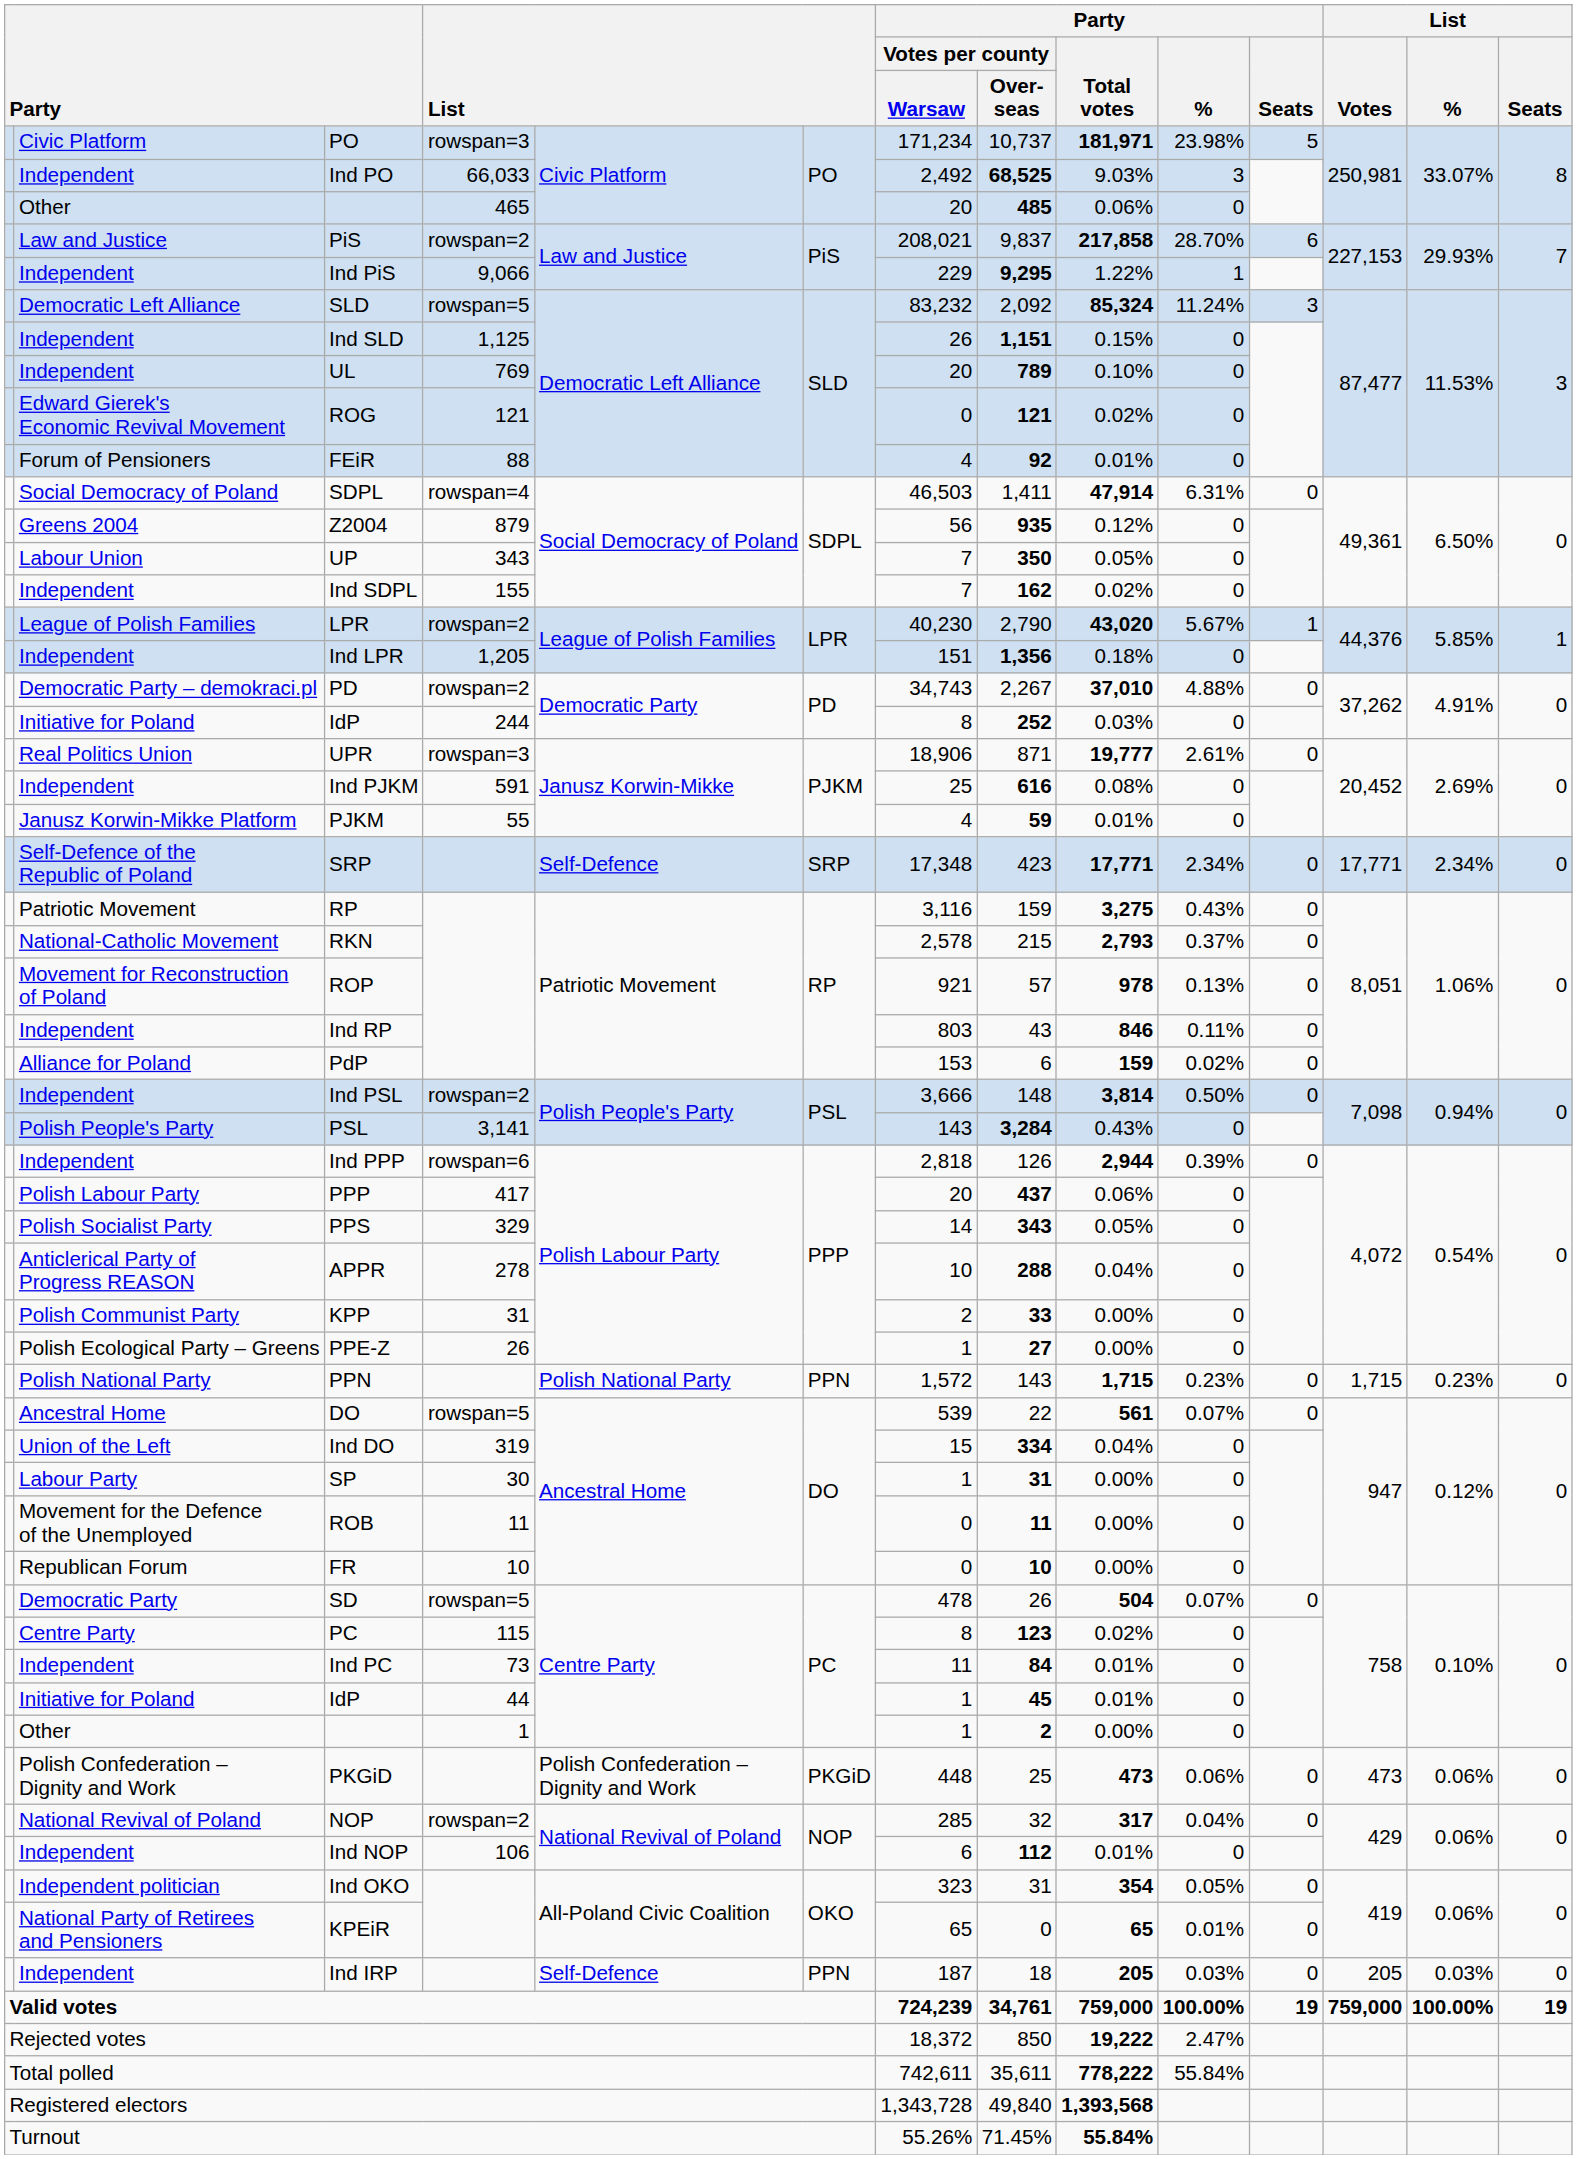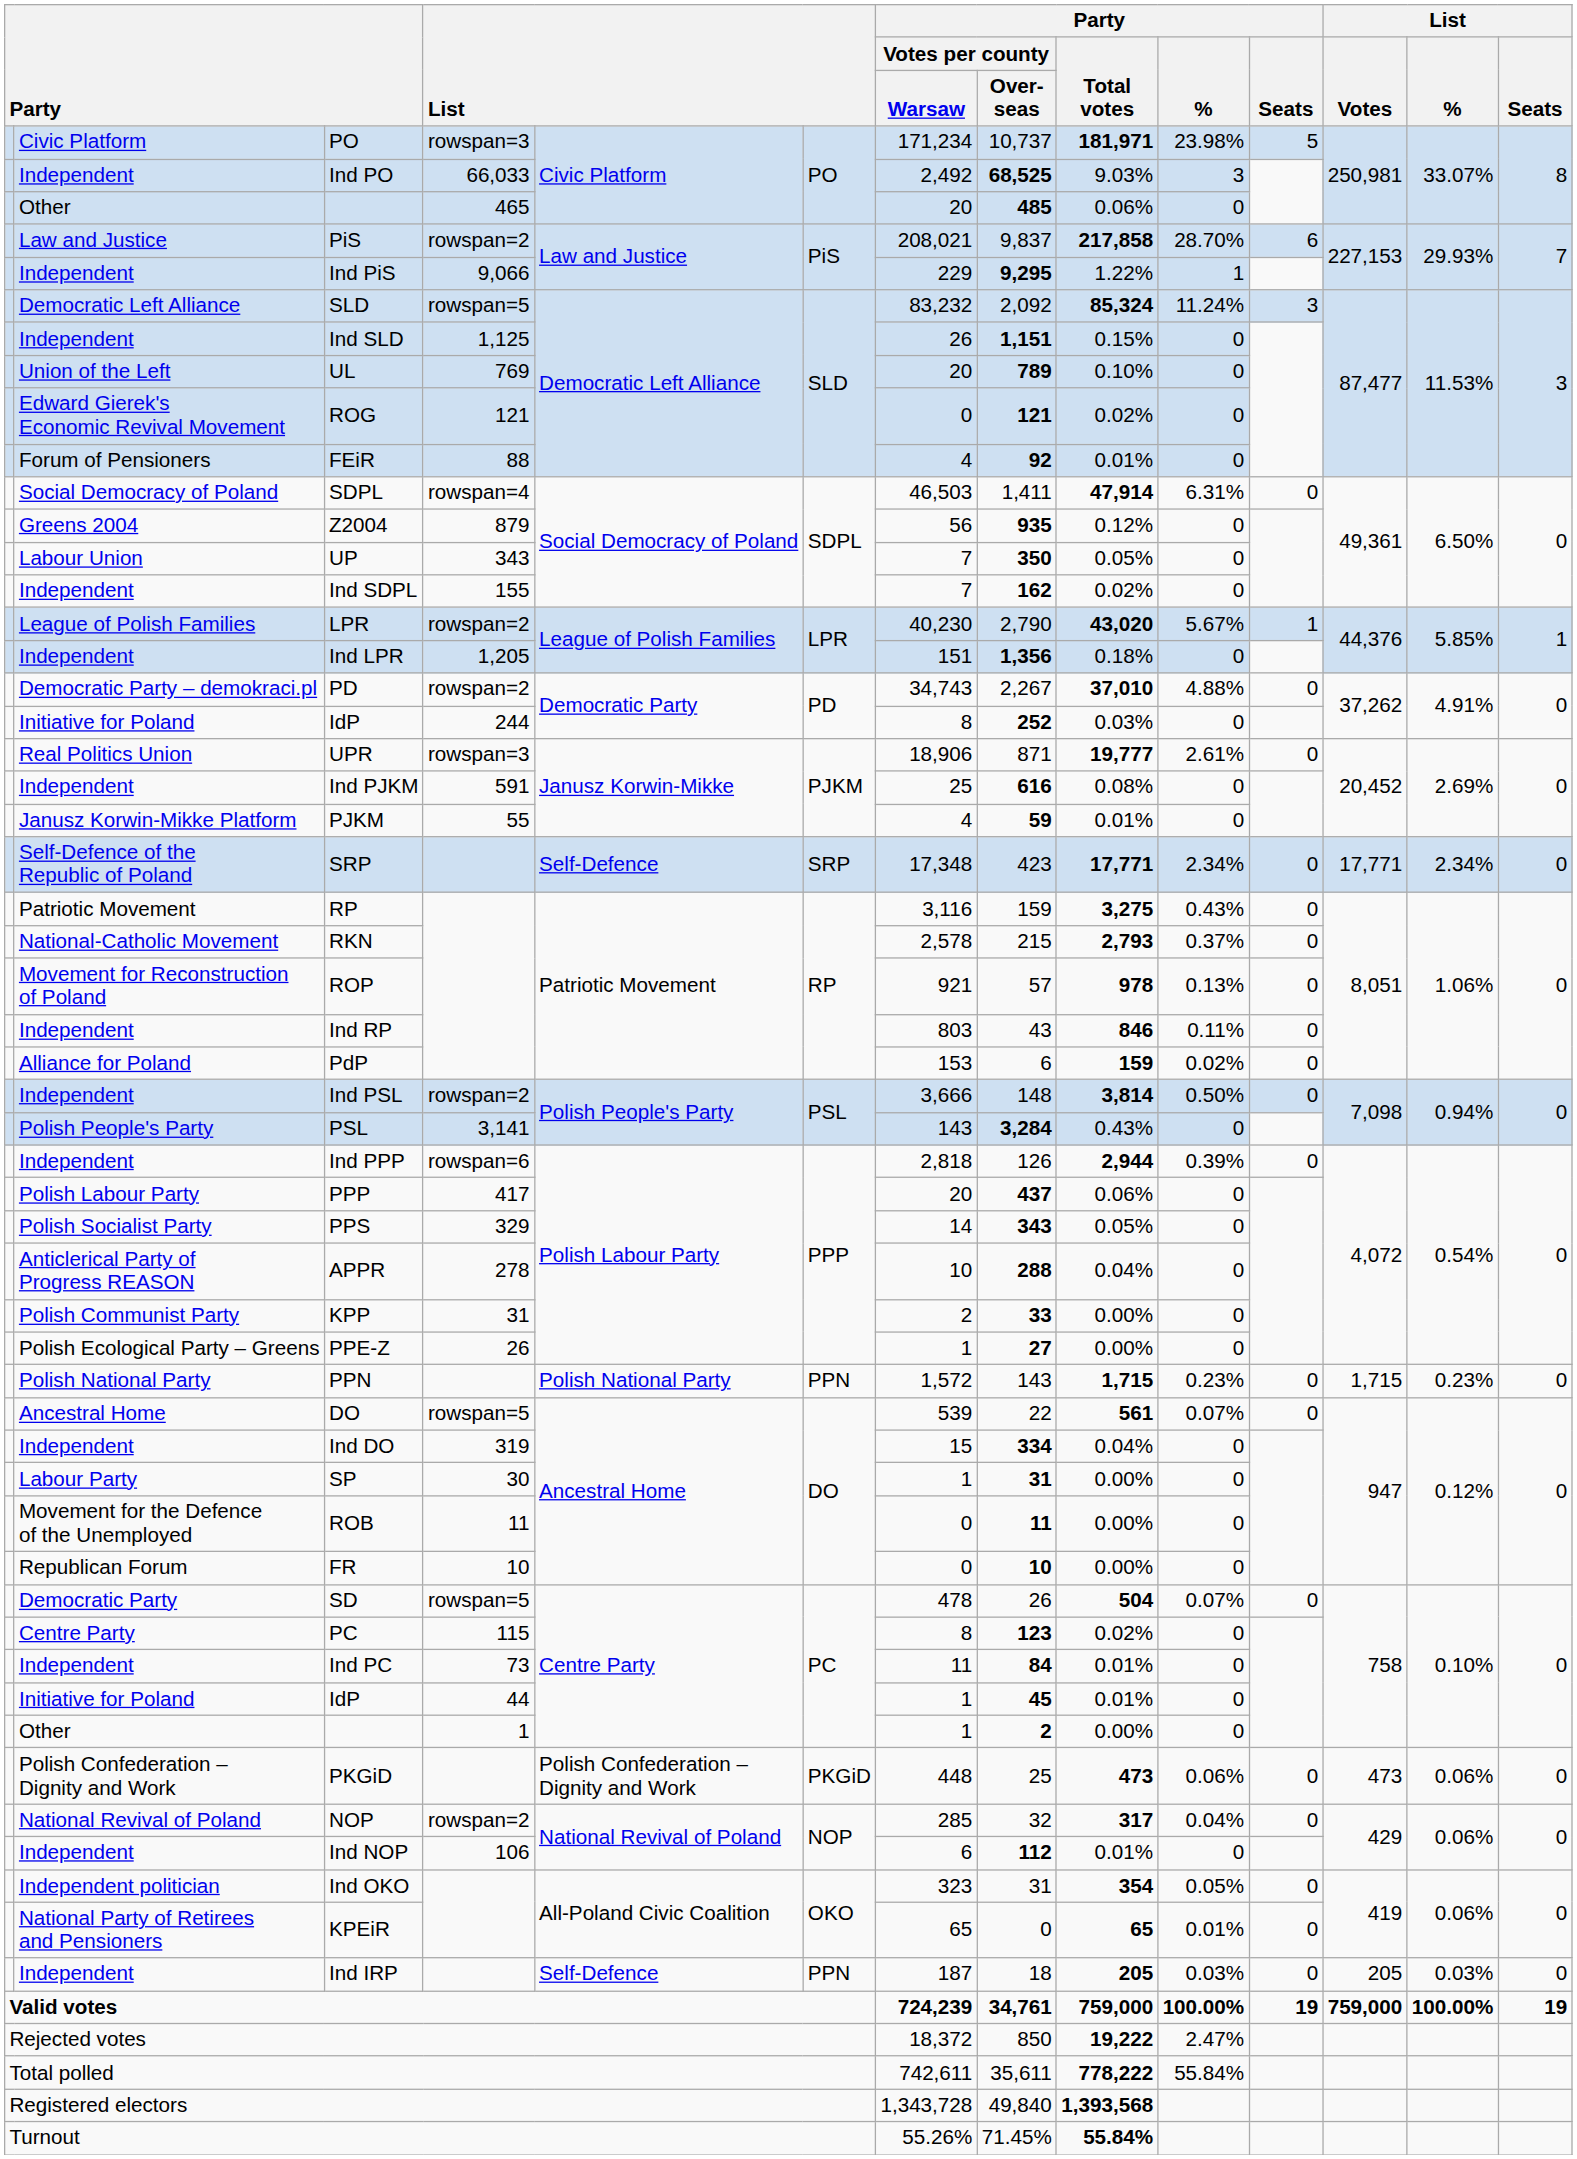UL | column 2: Independent -> Union of the Left
Ind DO | column 2: Union of the Left -> Independent
